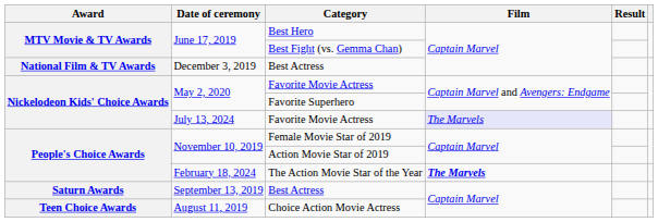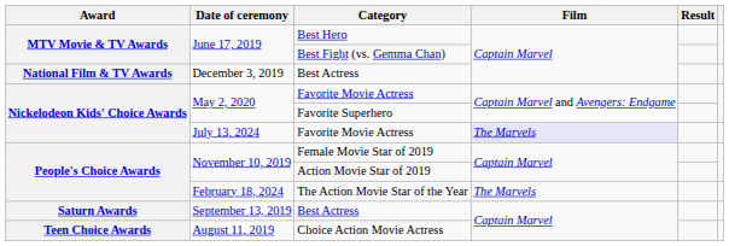The Action Movie Star of the Year | Film: bold -> normal
